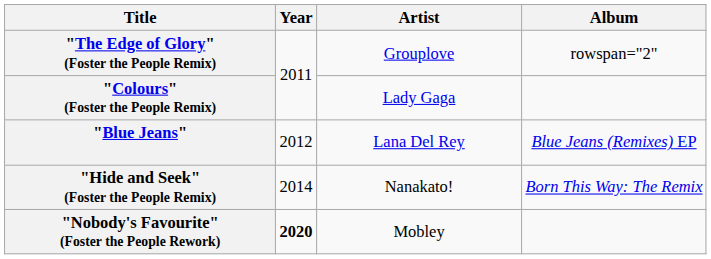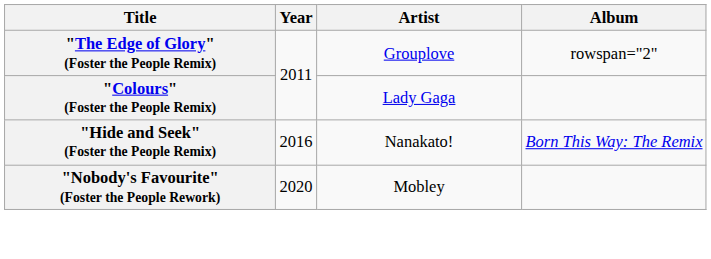- row: "Blue Jeans" | 2012 | Lana Del Rey | Blue Jeans (Remixes) EP
"Hide and Seek" (Foster the People Remix) | Year: 2014 -> 2016
"Nobody's Favourite" (Foster the People Rework) | Year: bold -> normal
